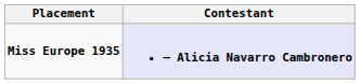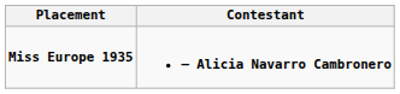Miss Europe 1935 | Contestant: lavender background -> no background
